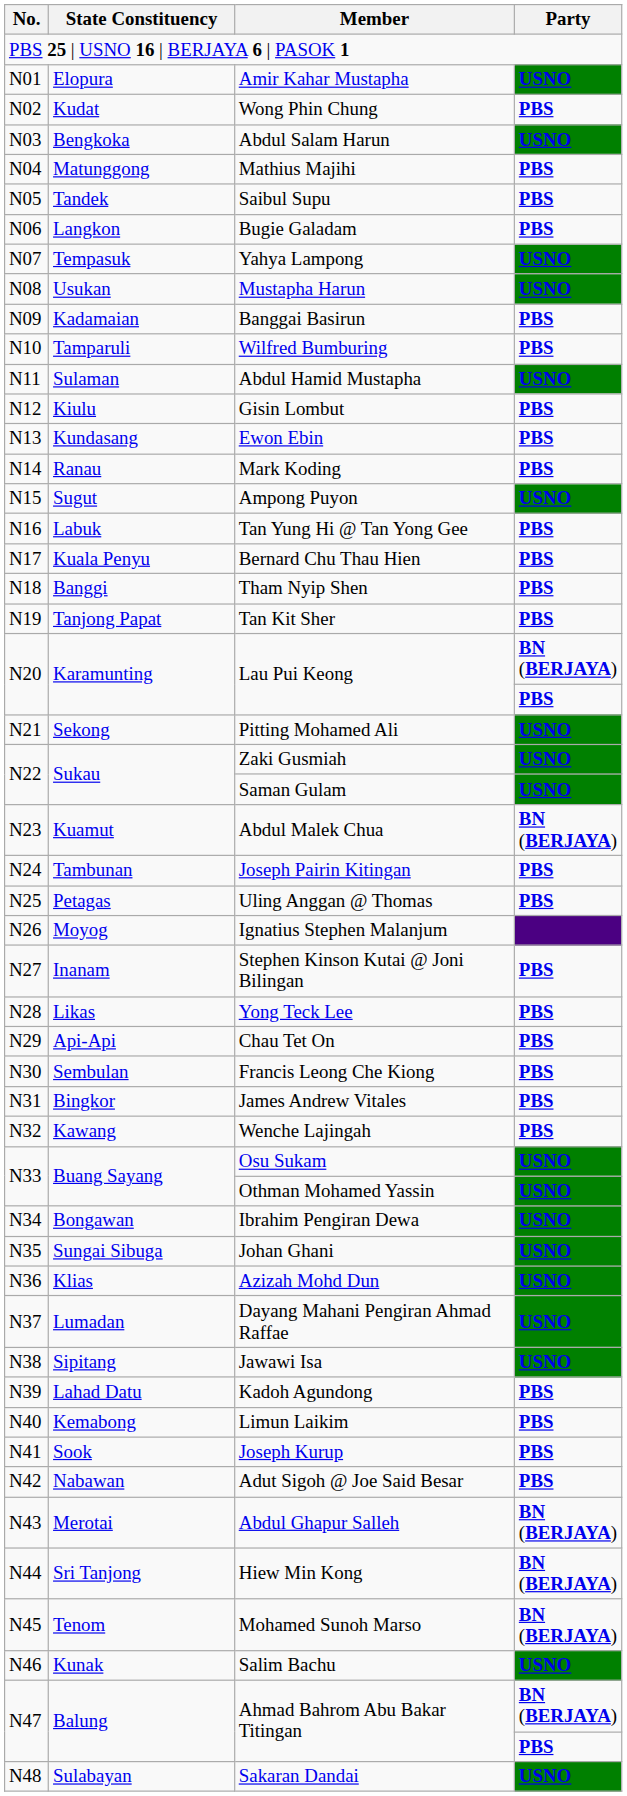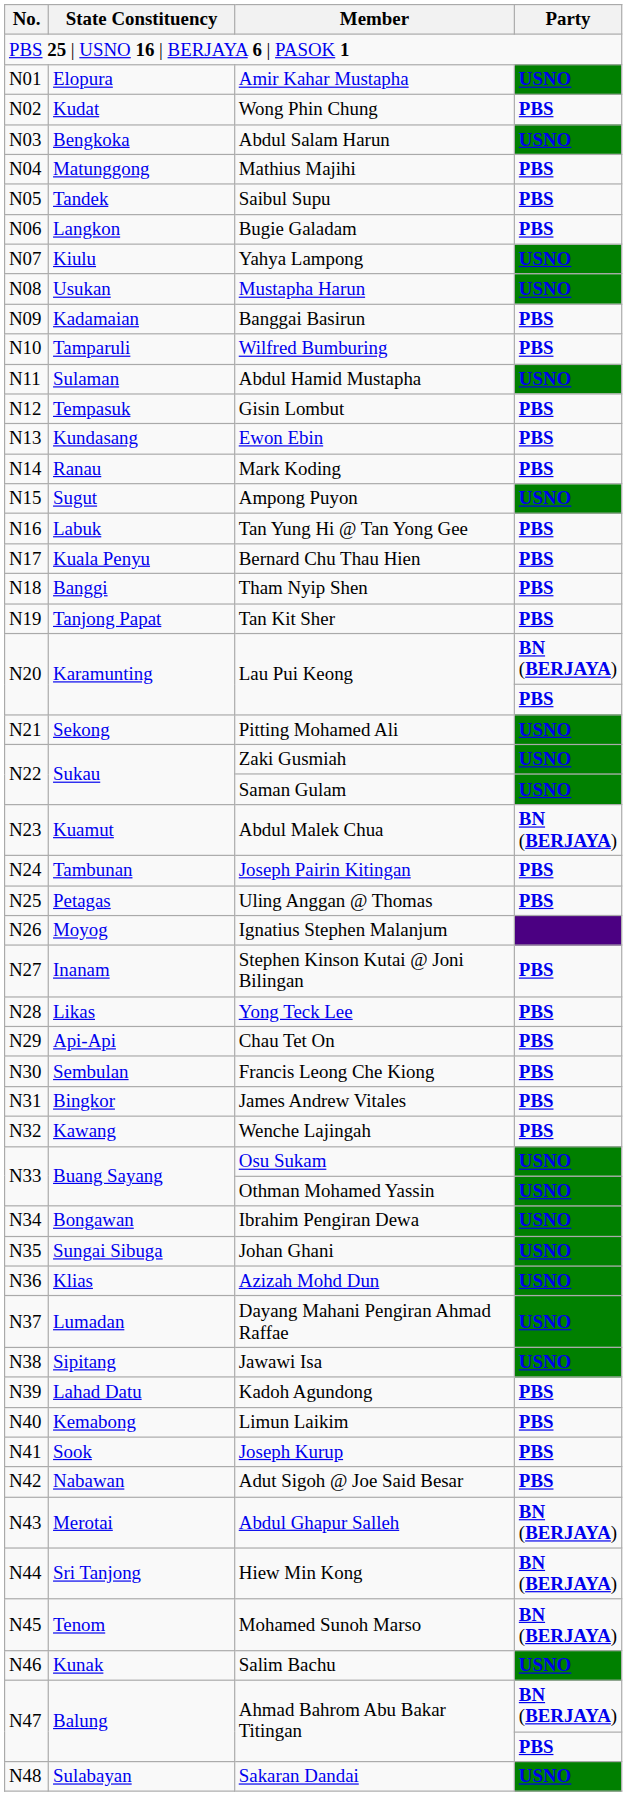Yahya Lampong | State Constituency: Tempasuk -> Kiulu
Gisin Lombut | State Constituency: Kiulu -> Tempasuk
